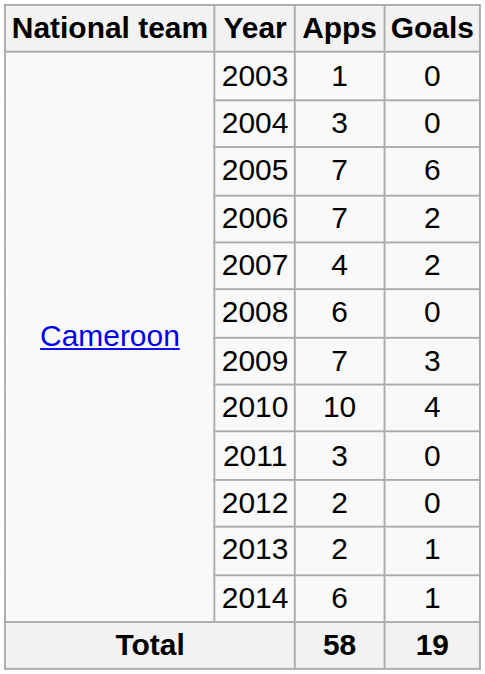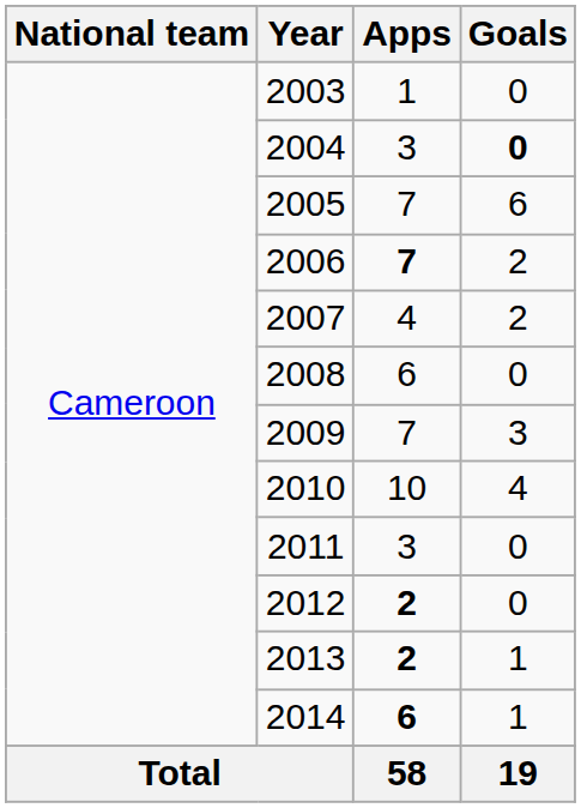2004 | Goals: normal -> bold
2006 | Apps: normal -> bold
2012 | Apps: normal -> bold
2013 | Apps: normal -> bold
2014 | Apps: normal -> bold
